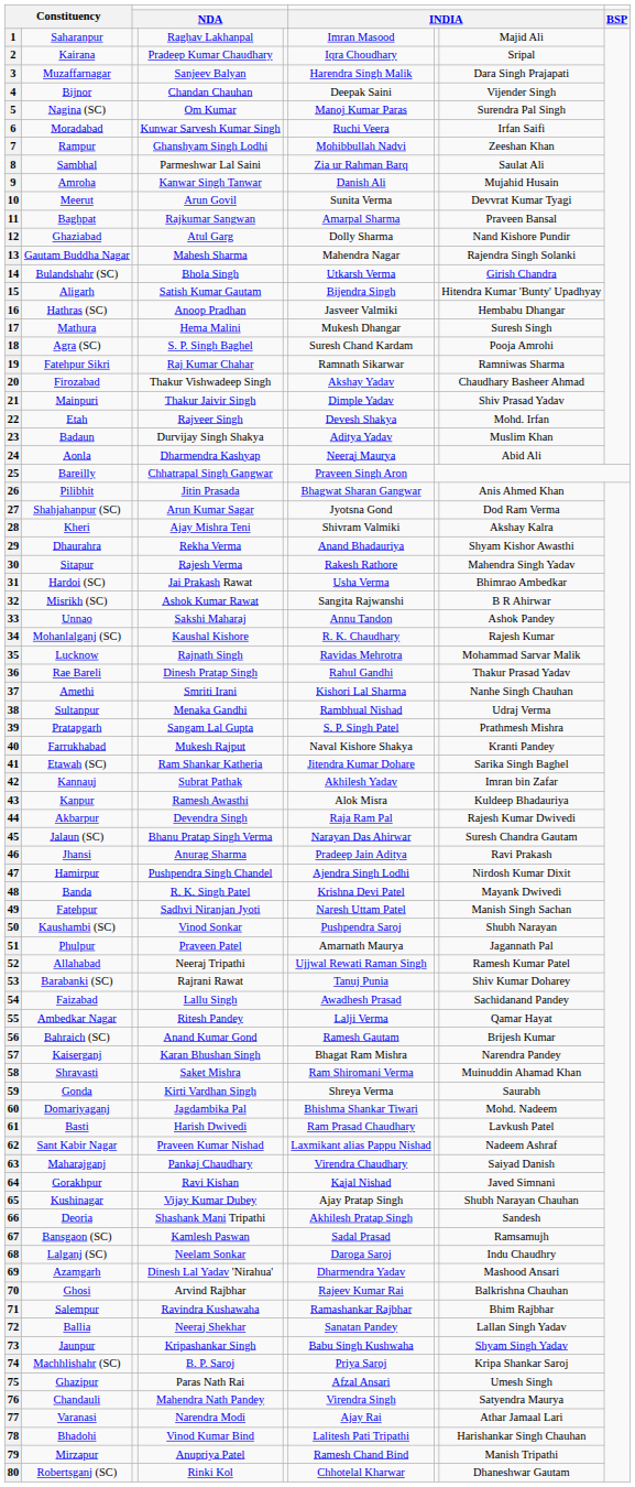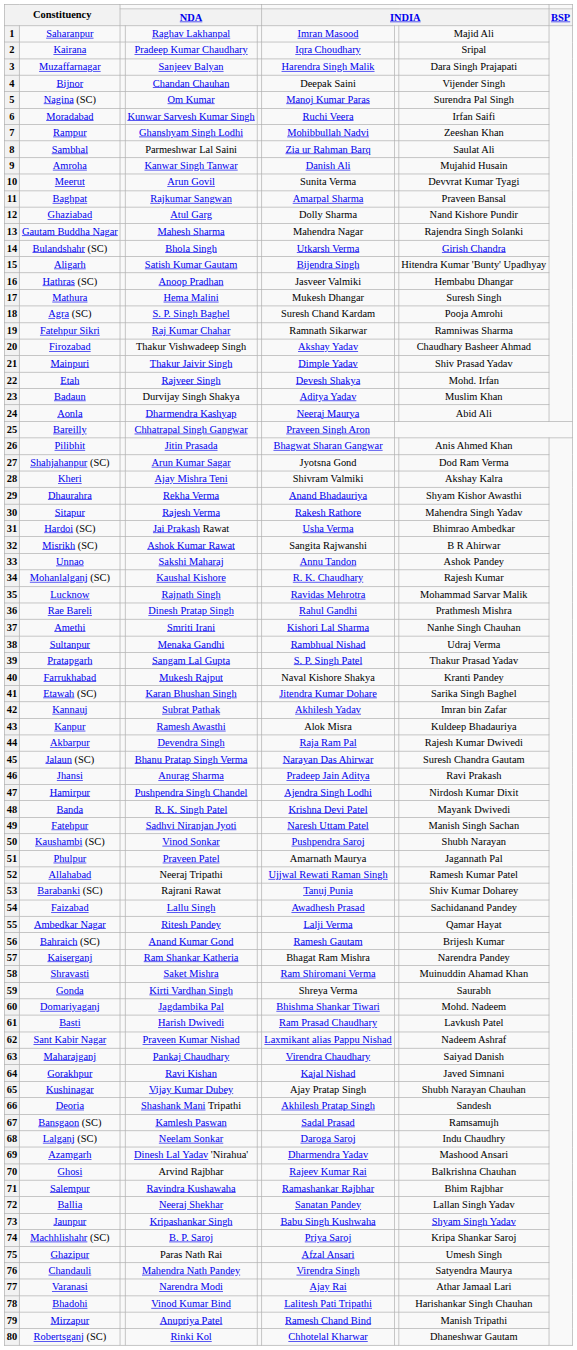36 | column 8: Thakur Prasad Yadav -> Prathmesh Mishra
39 | column 8: Prathmesh Mishra -> Thakur Prasad Yadav
41 | column 4: Ram Shankar Katheria -> Karan Bhushan Singh
57 | column 4: Karan Bhushan Singh -> Ram Shankar Katheria
